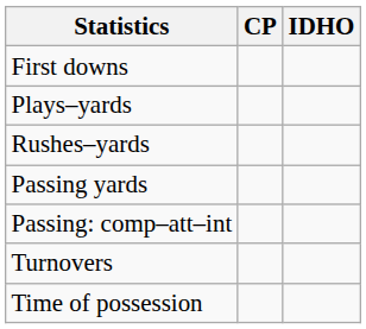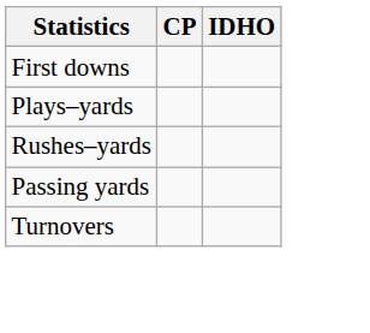- row: Passing: comp–att–int
- row: Time of possession
